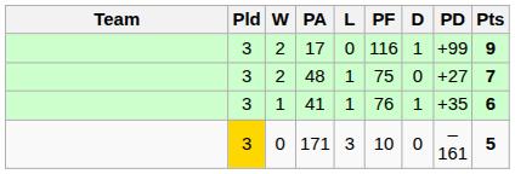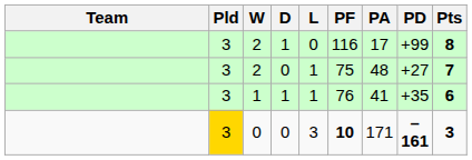columns swapped: D <-> PA
row 2 | Pts: 9 -> 8
row 5 | PF: normal -> bold
row 5 | PD: normal -> bold
row 5 | Pts: 5 -> 3
